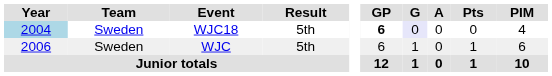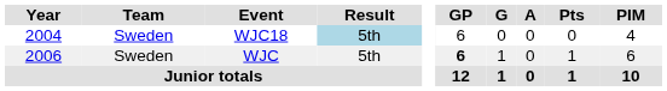WJC18 | Year: lightblue background -> no background
WJC18 | Result: no background -> lightblue background
WJC18 | GP: bold -> normal
WJC18 | G: lavender background -> no background
WJC | GP: normal -> bold
